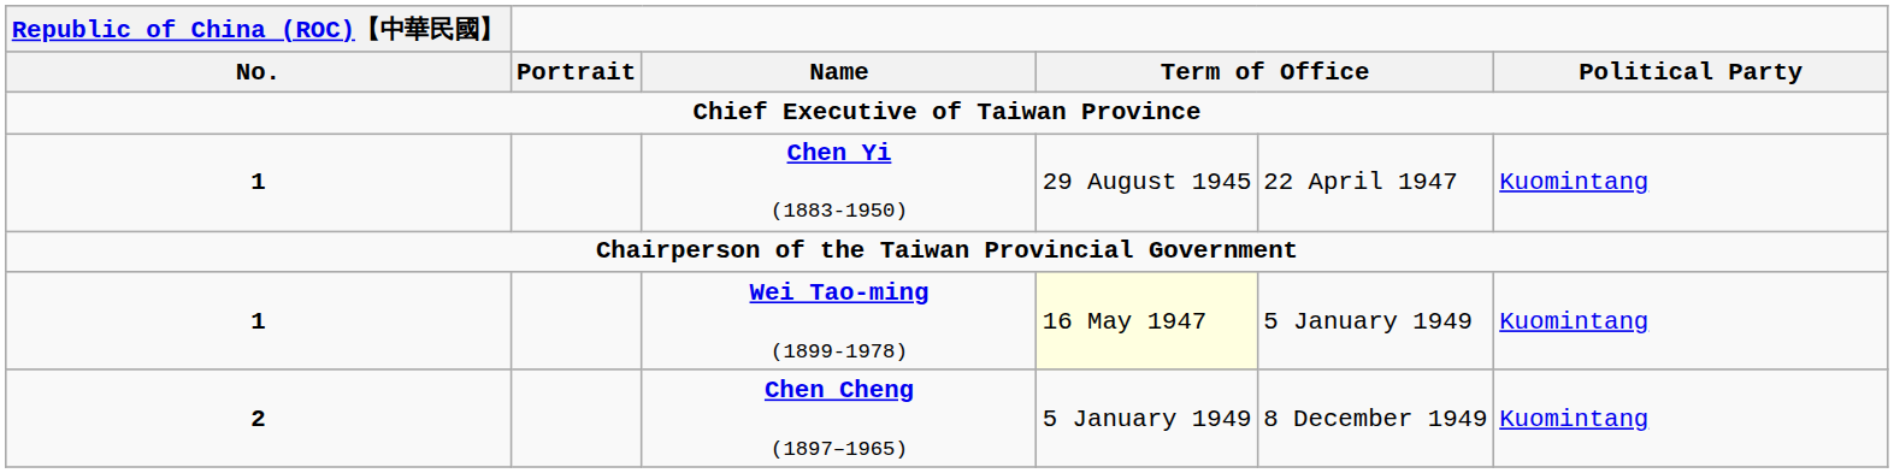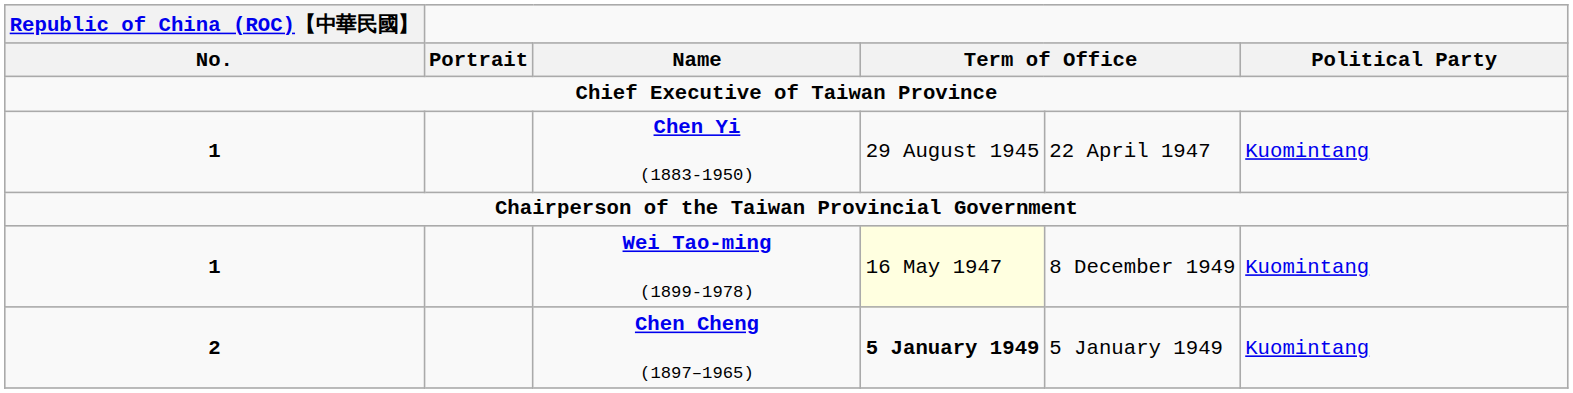Wei Tao-ming (1899-1978) | column 5: 5 January 1949 -> 8 December 1949
Chen Cheng (1897–1965) | column 4: normal -> bold
Chen Cheng (1897–1965) | column 5: 8 December 1949 -> 5 January 1949
